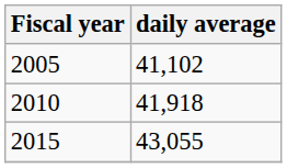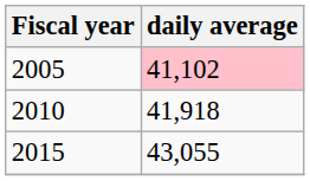2005 | daily average: no background -> pink background
